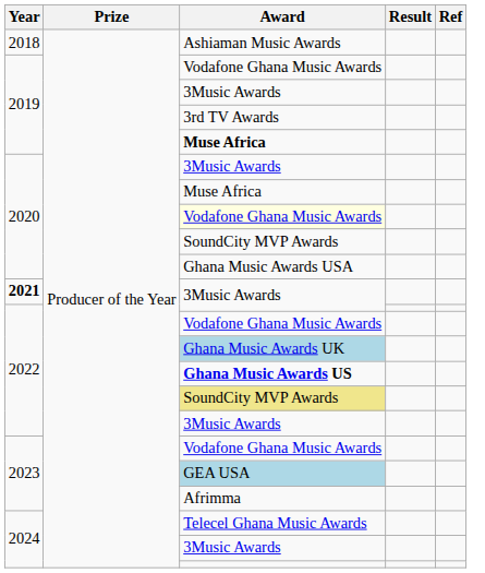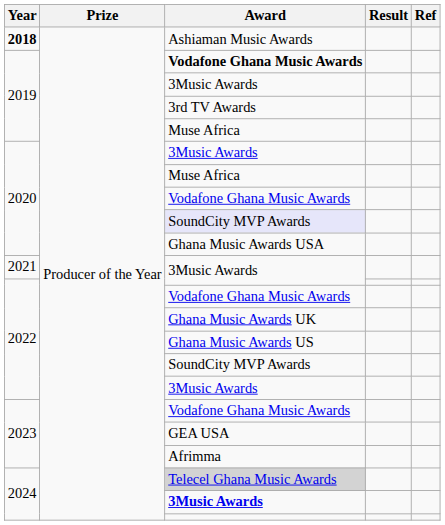Ashiaman Music Awards | Year: normal -> bold
2019 / Vodafone Ghana Music Awards | Award: normal -> bold
2019 / Muse Africa | Award: bold -> normal
2020 / Vodafone Ghana Music Awards | Award: lightyellow background -> no background
2020 / SoundCity MVP Awards | Award: no background -> lavender background
2021 / 3Music Awards | Year: bold -> normal
Ghana Music Awards UK | Award: lightblue background -> no background
Ghana Music Awards US | Award: bold -> normal
2022 / SoundCity MVP Awards | Award: khaki background -> no background
GEA USA | Award: lightblue background -> no background
Telecel Ghana Music Awards | Award: no background -> lightgrey background
2024 / 3Music Awards | Award: normal -> bold
